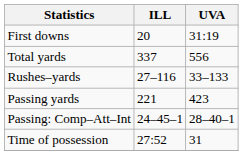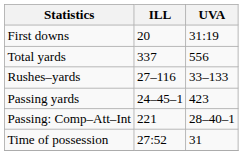Passing yards | ILL: 221 -> 24–45–1
Passing: Comp–Att–Int | ILL: 24–45–1 -> 221
